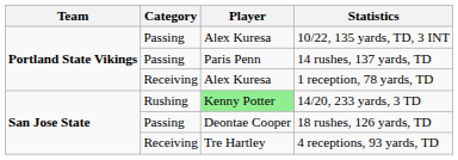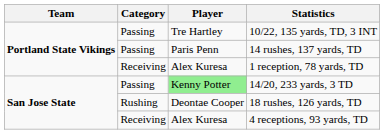10/22, 135 yards, TD, 3 INT | Player: Alex Kuresa -> Tre Hartley
14/20, 233 yards, 3 TD | Category: Rushing -> Passing
18 rushes, 126 yards, TD | Category: Passing -> Rushing
4 receptions, 93 yards, TD | Player: Tre Hartley -> Alex Kuresa
